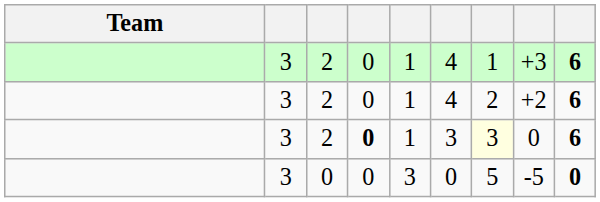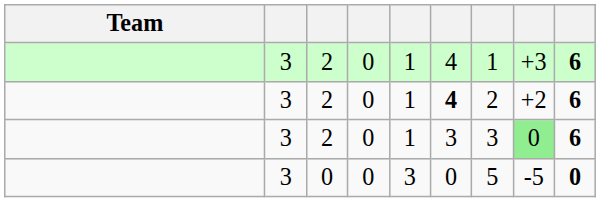row 3 | column 6: normal -> bold
row 4 | column 4: bold -> normal
row 4 | column 7: lightyellow background -> no background
row 4 | column 8: no background -> lightgreen background
